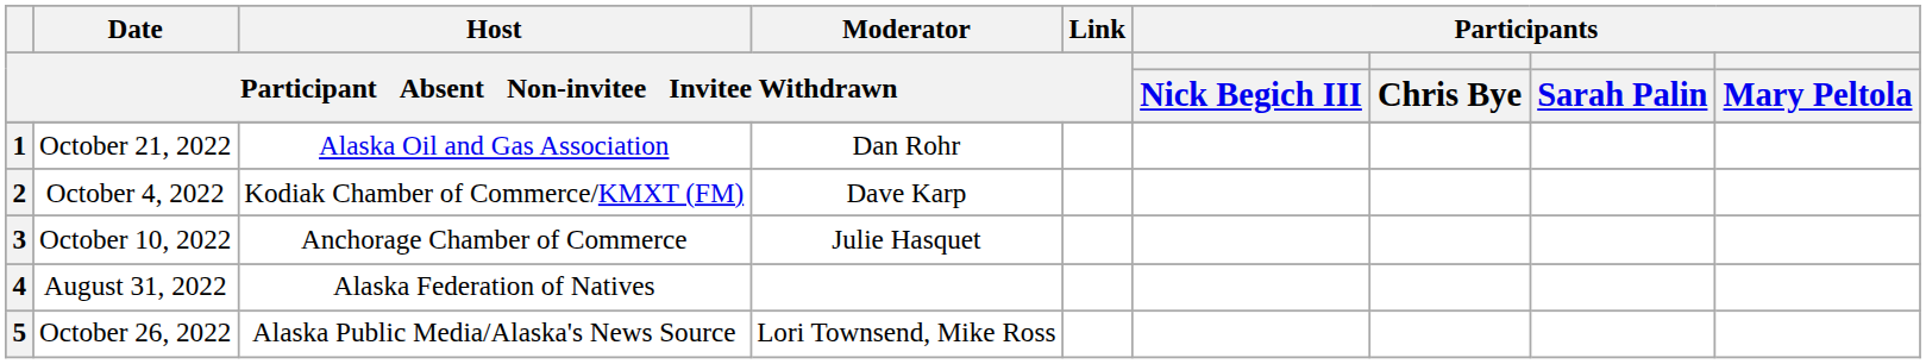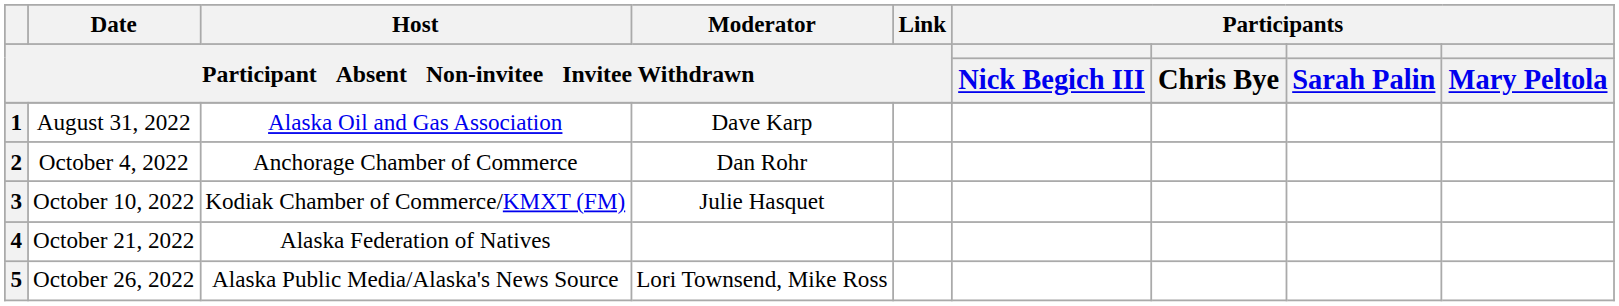1 | Date / Participant Absent Non-invitee Invitee Withdrawn: October 21, 2022 -> August 31, 2022
1 | Moderator / Participant Absent Non-invitee Invitee Withdrawn: Dan Rohr -> Dave Karp
2 | Host / Participant Absent Non-invitee Invitee Withdrawn: Kodiak Chamber of Commerce/KMXT (FM) -> Anchorage Chamber of Commerce
2 | Moderator / Participant Absent Non-invitee Invitee Withdrawn: Dave Karp -> Dan Rohr
3 | Host / Participant Absent Non-invitee Invitee Withdrawn: Anchorage Chamber of Commerce -> Kodiak Chamber of Commerce/KMXT (FM)
4 | Date / Participant Absent Non-invitee Invitee Withdrawn: August 31, 2022 -> October 21, 2022
